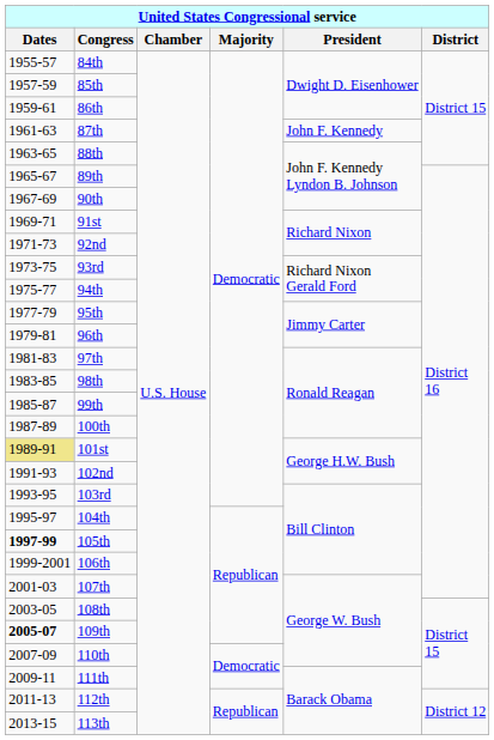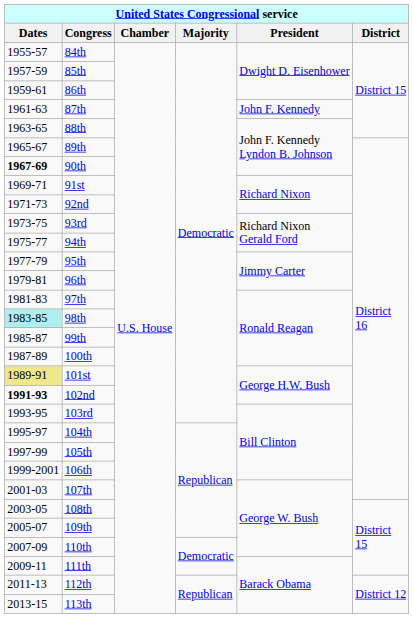90th | Dates: normal -> bold
98th | Dates: no background -> paleturquoise background
102nd | Dates: normal -> bold
105th | Dates: bold -> normal
109th | Dates: bold -> normal
